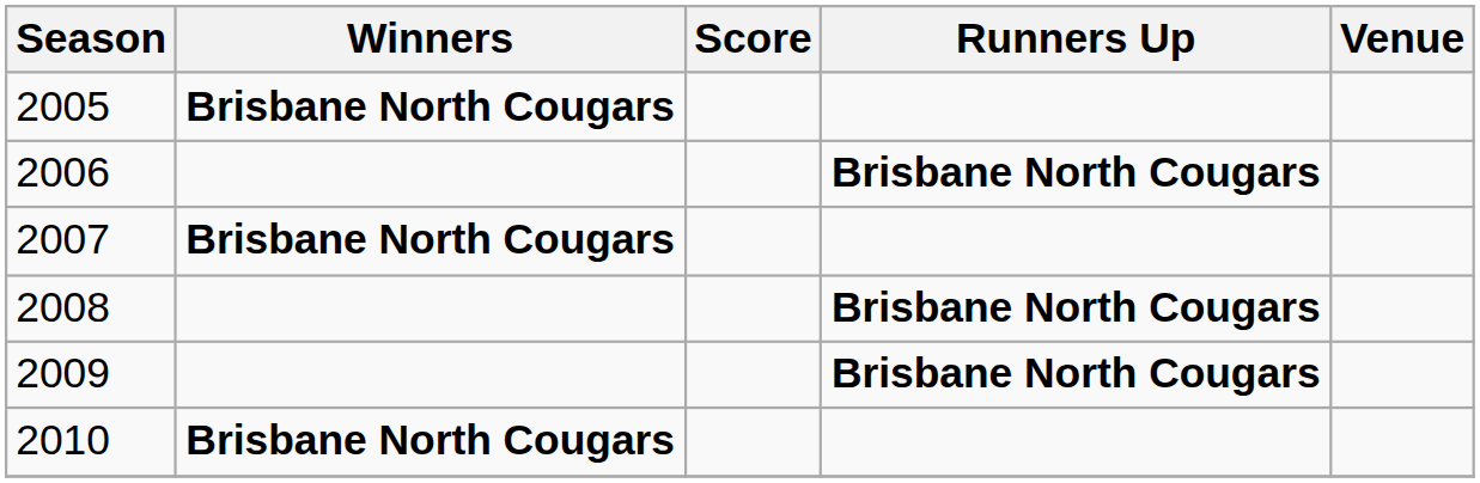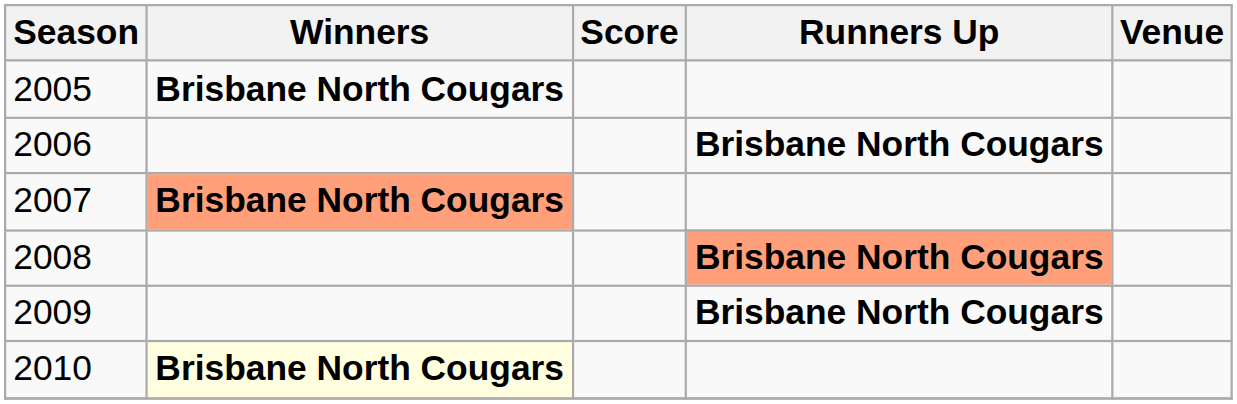2007 | Winners: no background -> lightsalmon background
2008 | Runners Up: no background -> lightsalmon background
2010 | Winners: no background -> lightyellow background
